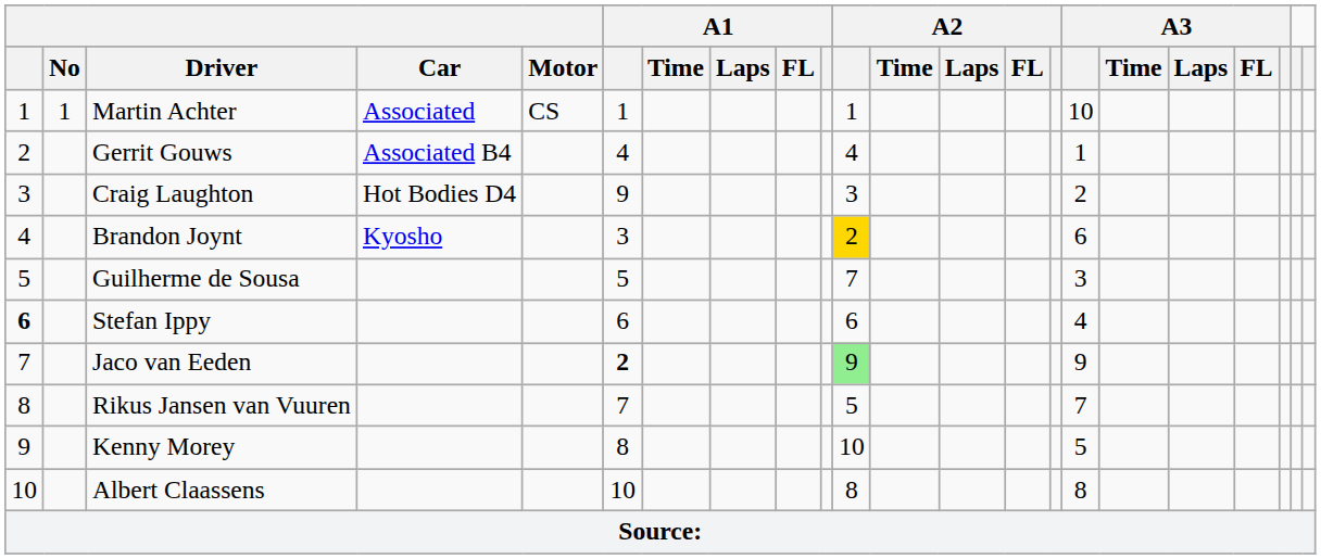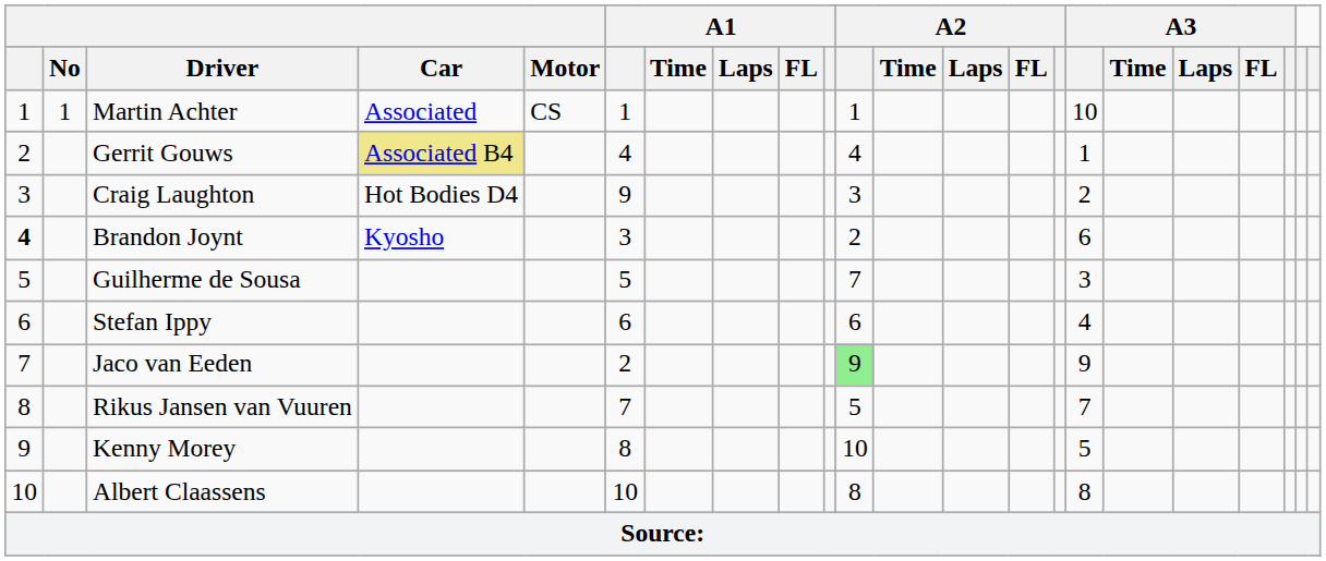Gerrit Gouws | Car: no background -> khaki background
Brandon Joynt | column 1: normal -> bold
Brandon Joynt | column 11: gold background -> no background
Stefan Ippy | column 1: bold -> normal
Jaco van Eeden | column 6: bold -> normal
